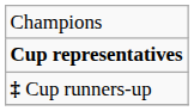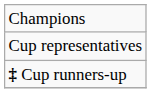row 2 | column 1: bold -> normal
